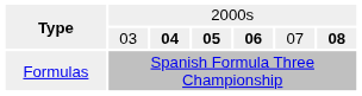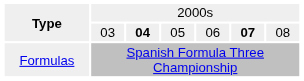Type / 03 | column 4: bold -> normal
Type / 03 | column 5: bold -> normal
Type / 03 | column 6: normal -> bold
Type / 03 | column 7: bold -> normal
